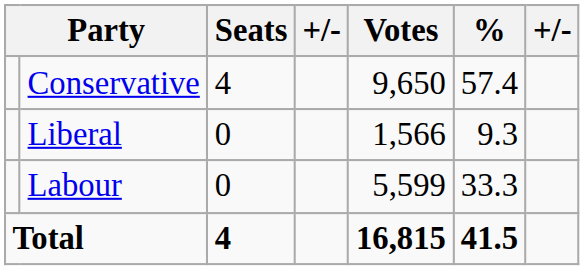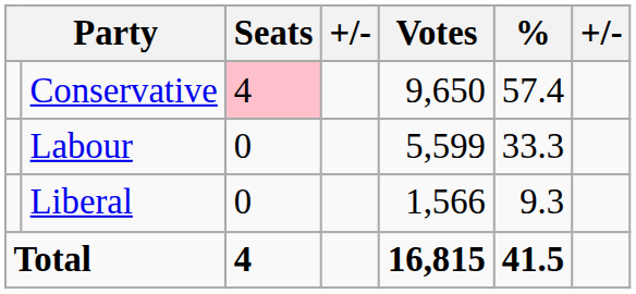Conservative | Seats: no background -> pink background
rows swapped: Labour <-> Liberal
